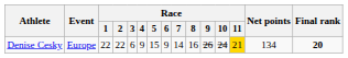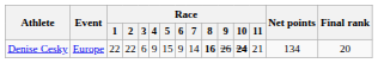Denise Cesky | Race / 8: normal -> bold
Denise Cesky | Race / 10: normal -> bold
Denise Cesky | Race / 11: gold background -> no background
Denise Cesky | Final rank: bold -> normal
